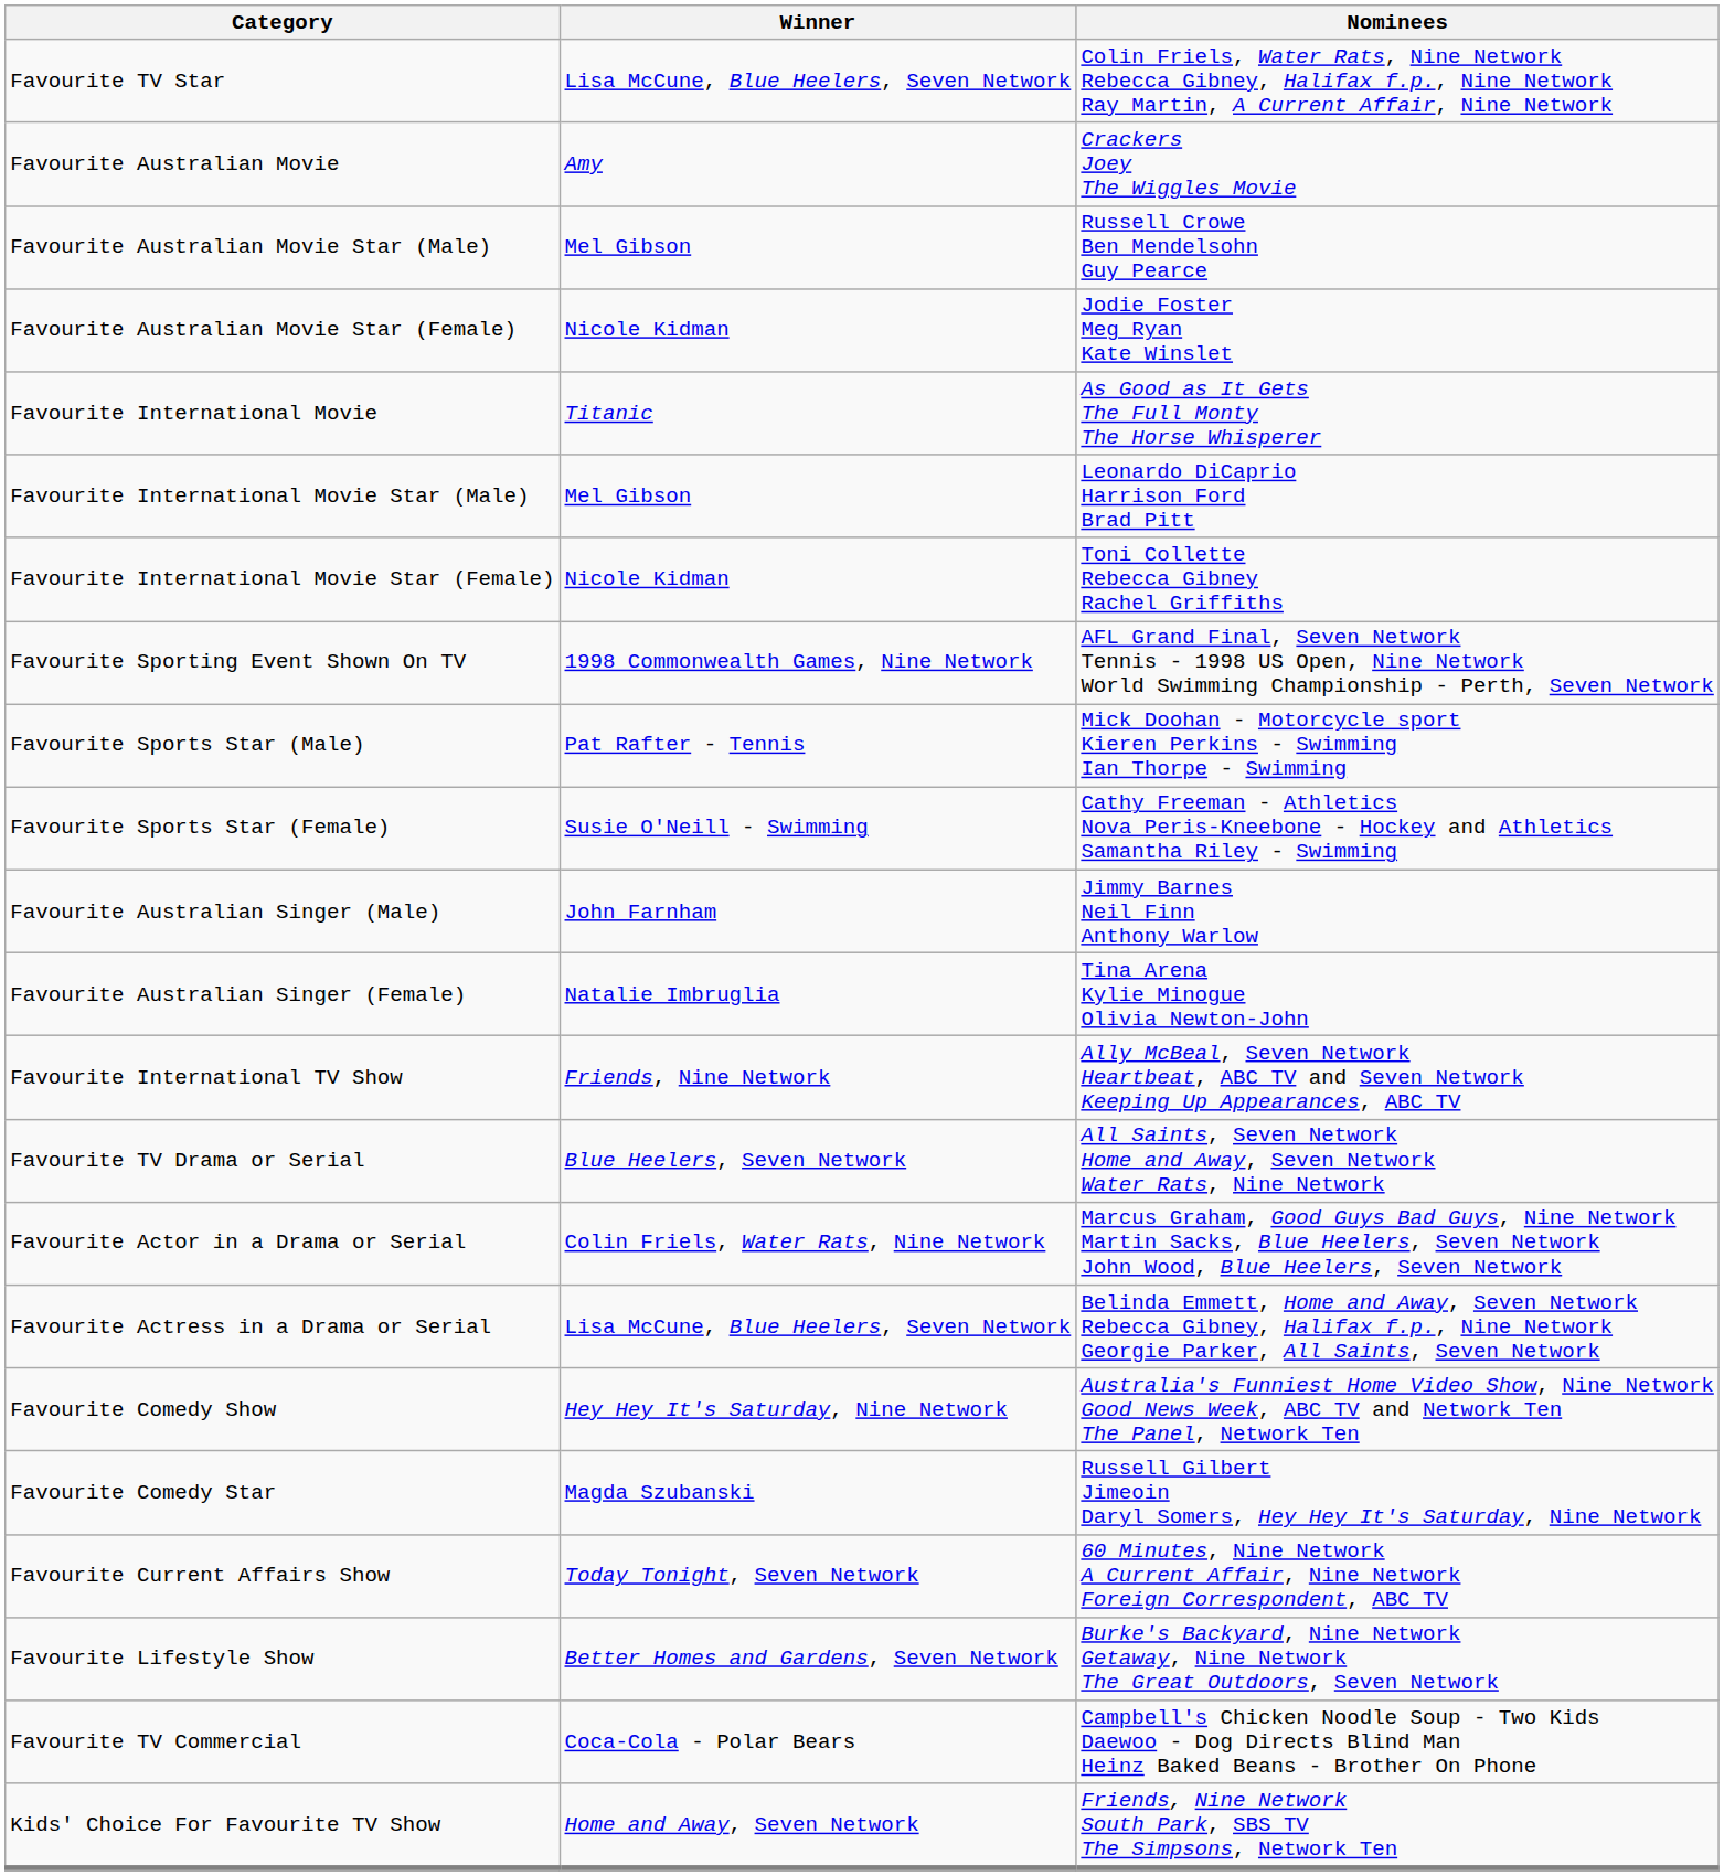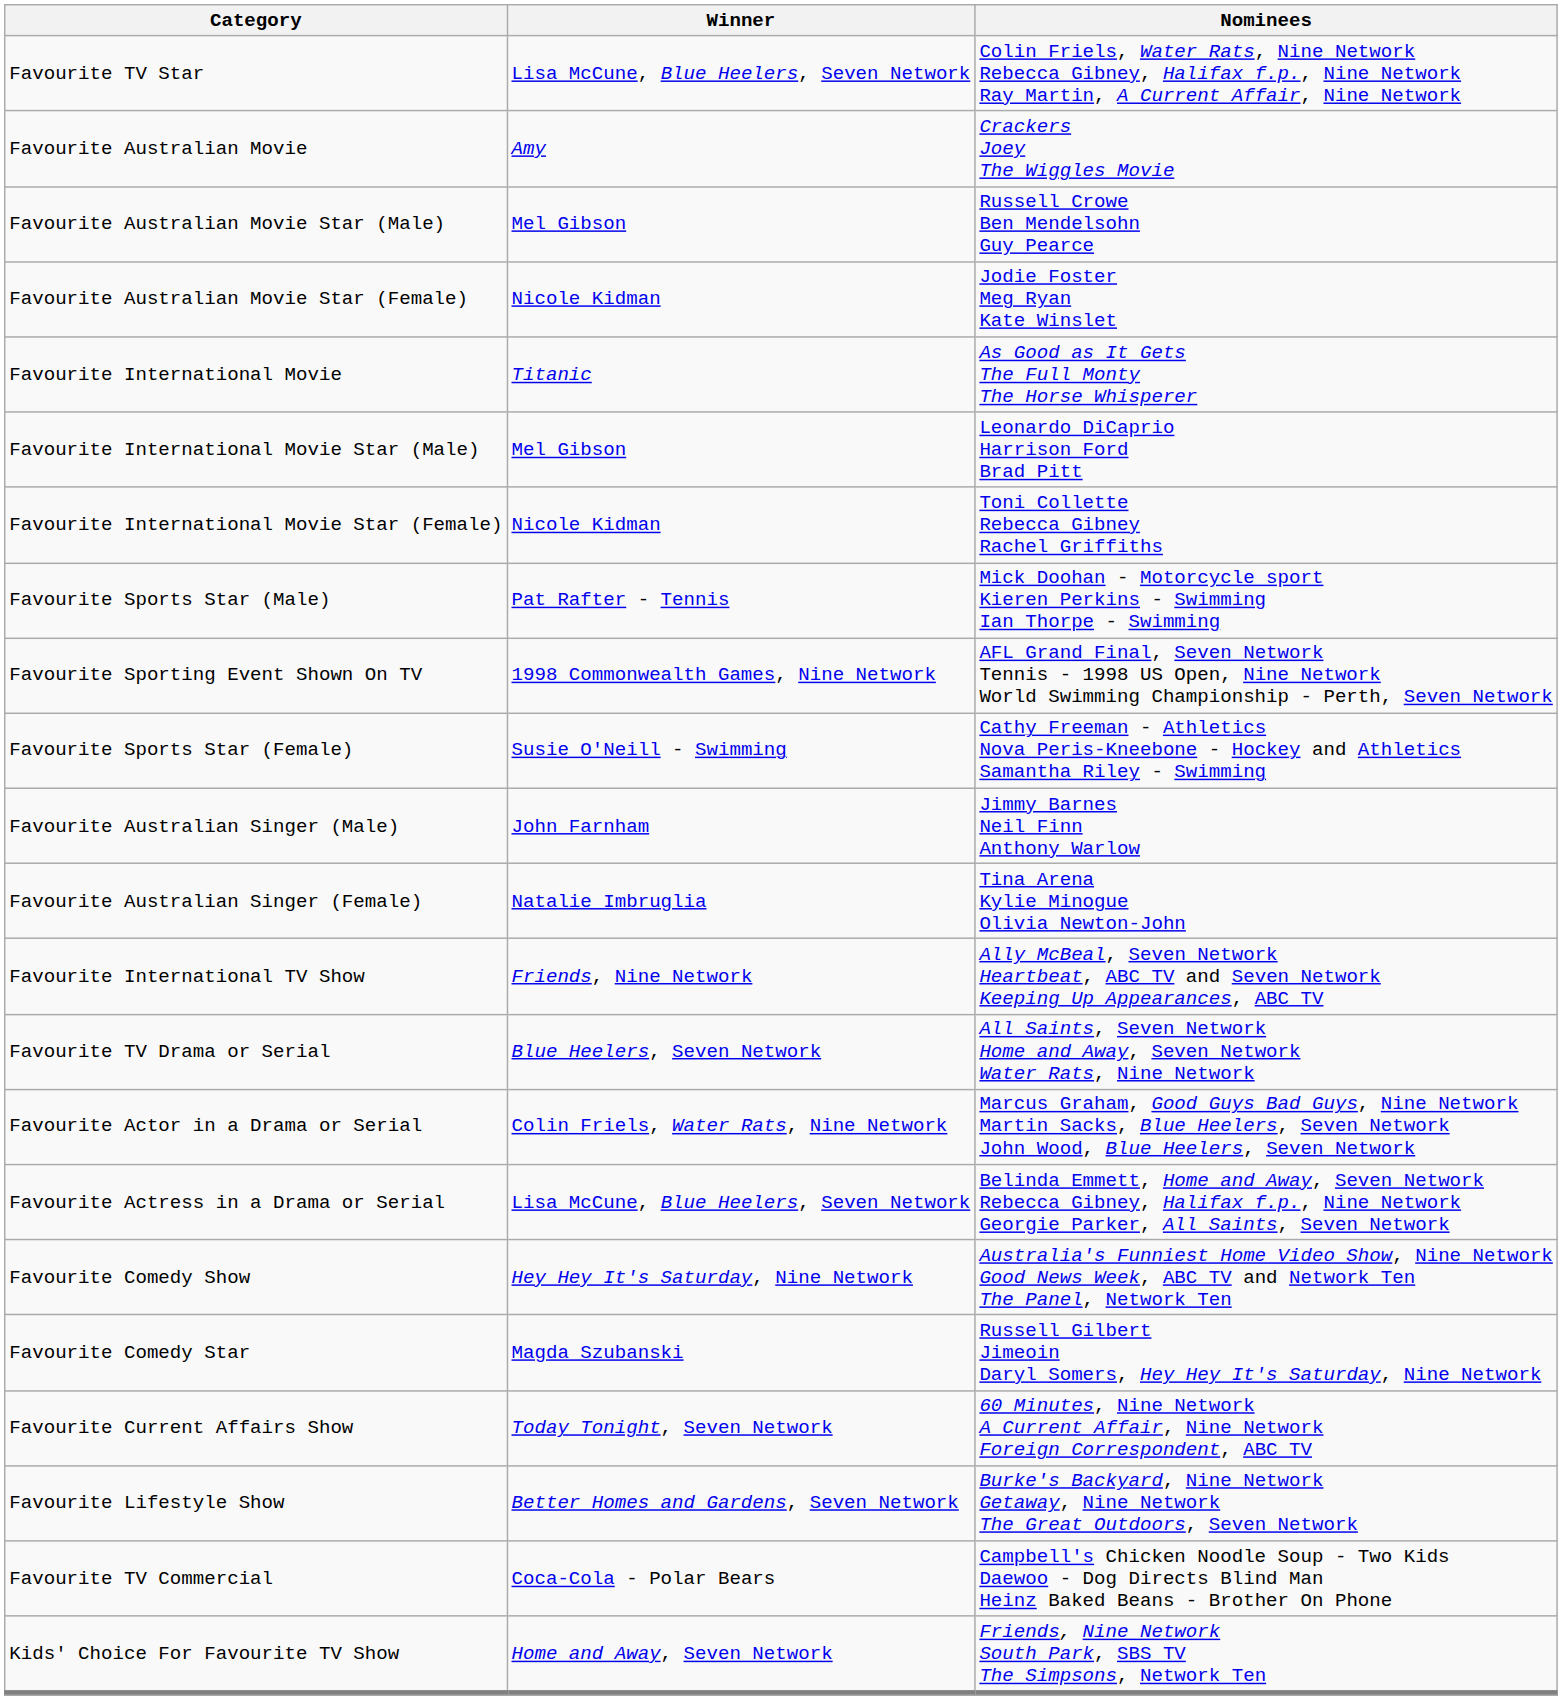rows swapped: Favourite Sporting Event Shown On TV <-> Favourite Sports Star (Male)
